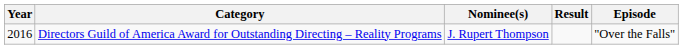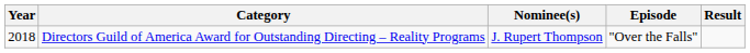columns swapped: Episode <-> Result
row 2 | Year: 2016 -> 2018
